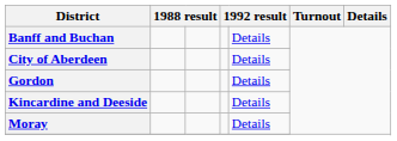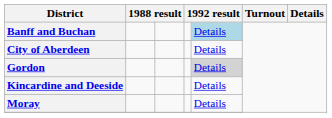Banff and Buchan | column 5: no background -> lightblue background
Gordon | column 5: no background -> lightgrey background
